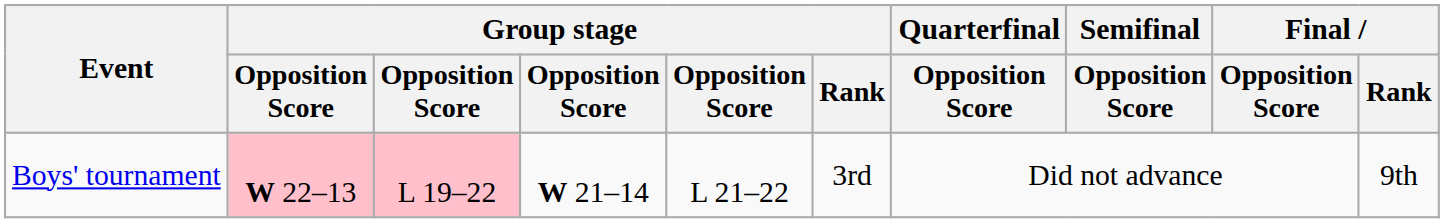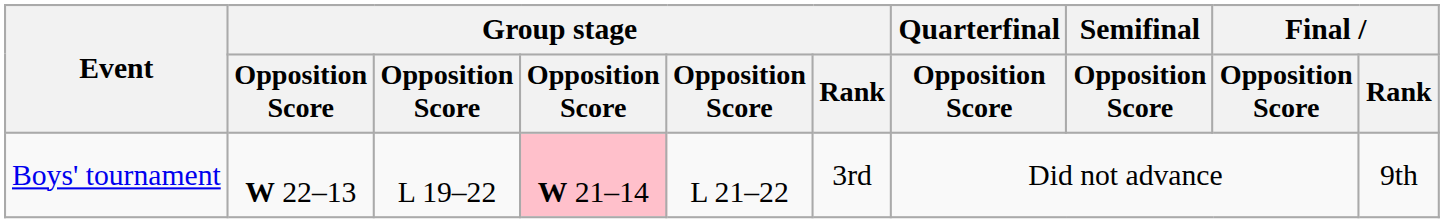Boys' tournament | column 2: pink background -> no background
Boys' tournament | column 3: pink background -> no background
Boys' tournament | column 4: no background -> pink background
